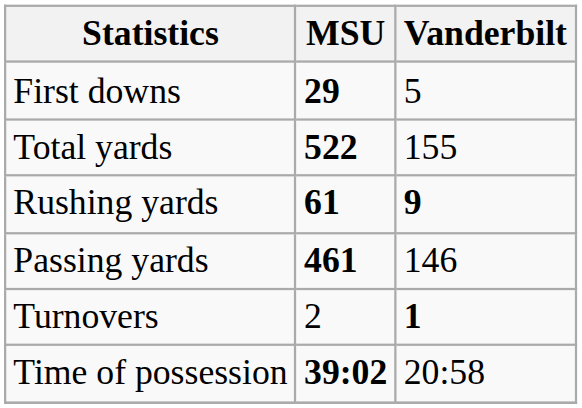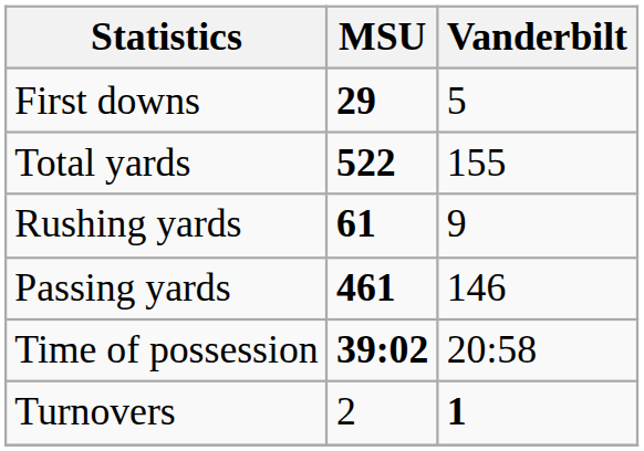Rushing yards | Vanderbilt: bold -> normal
rows swapped: Turnovers <-> Time of possession
